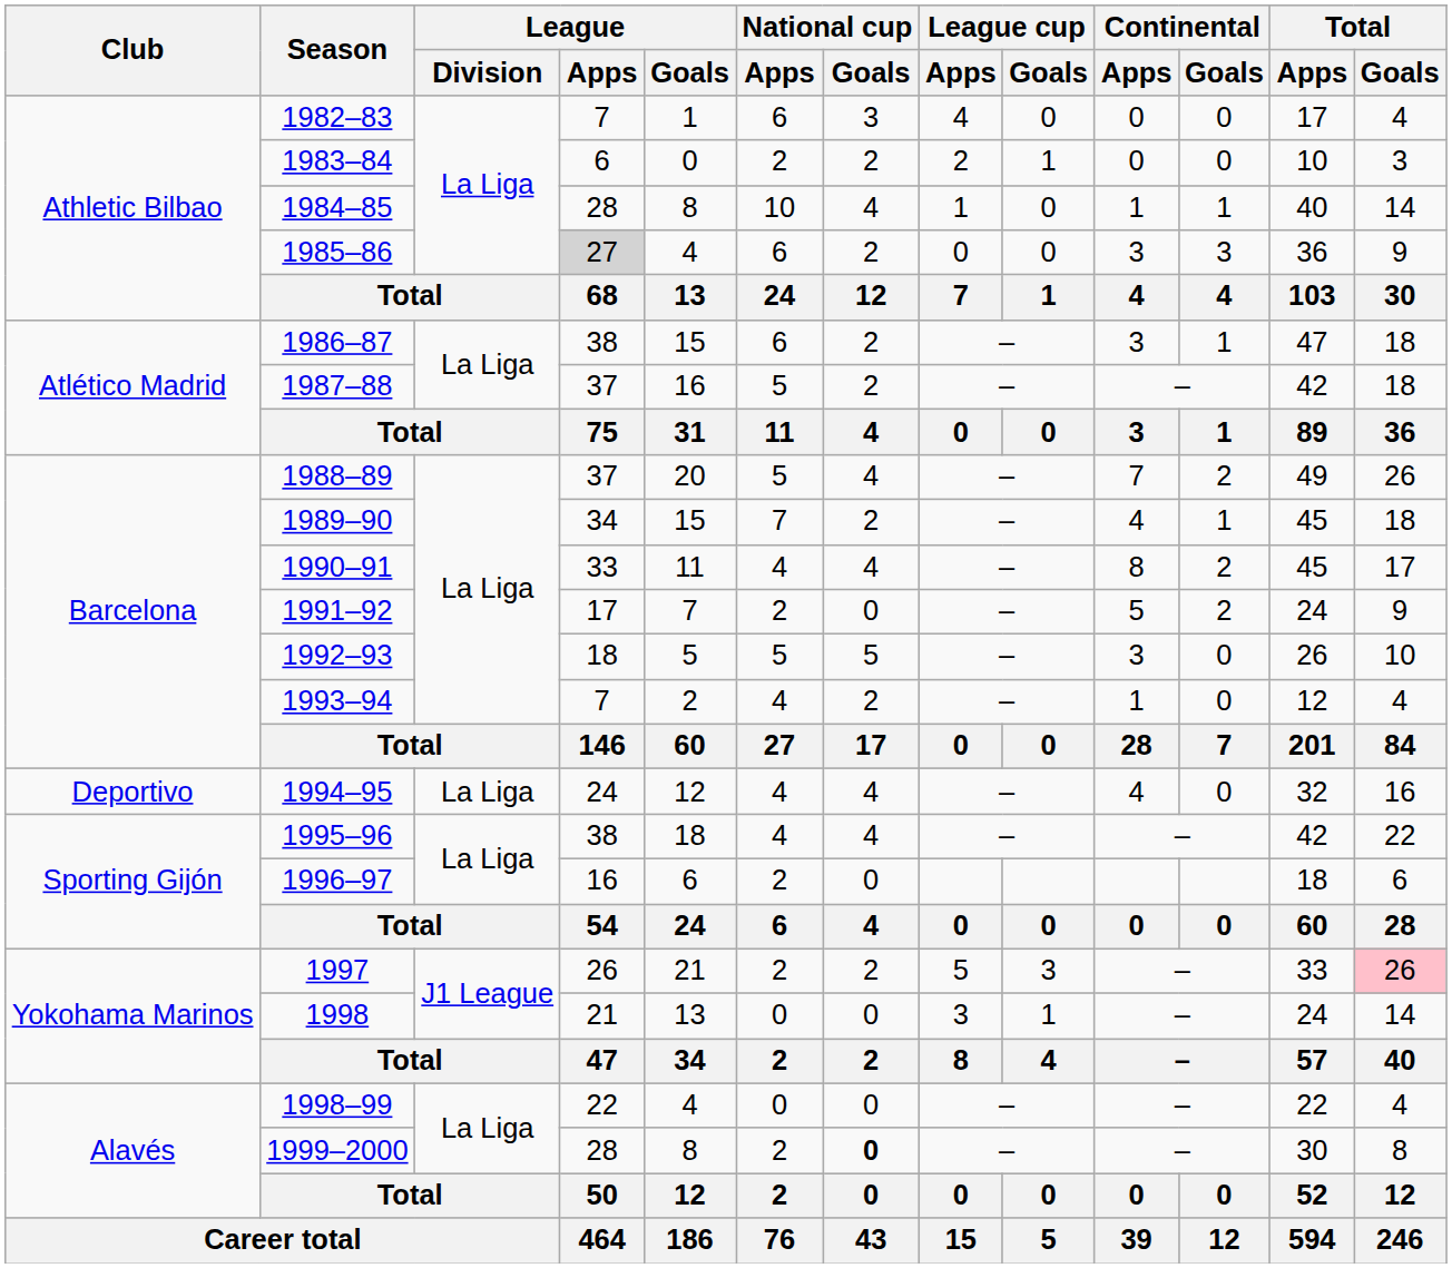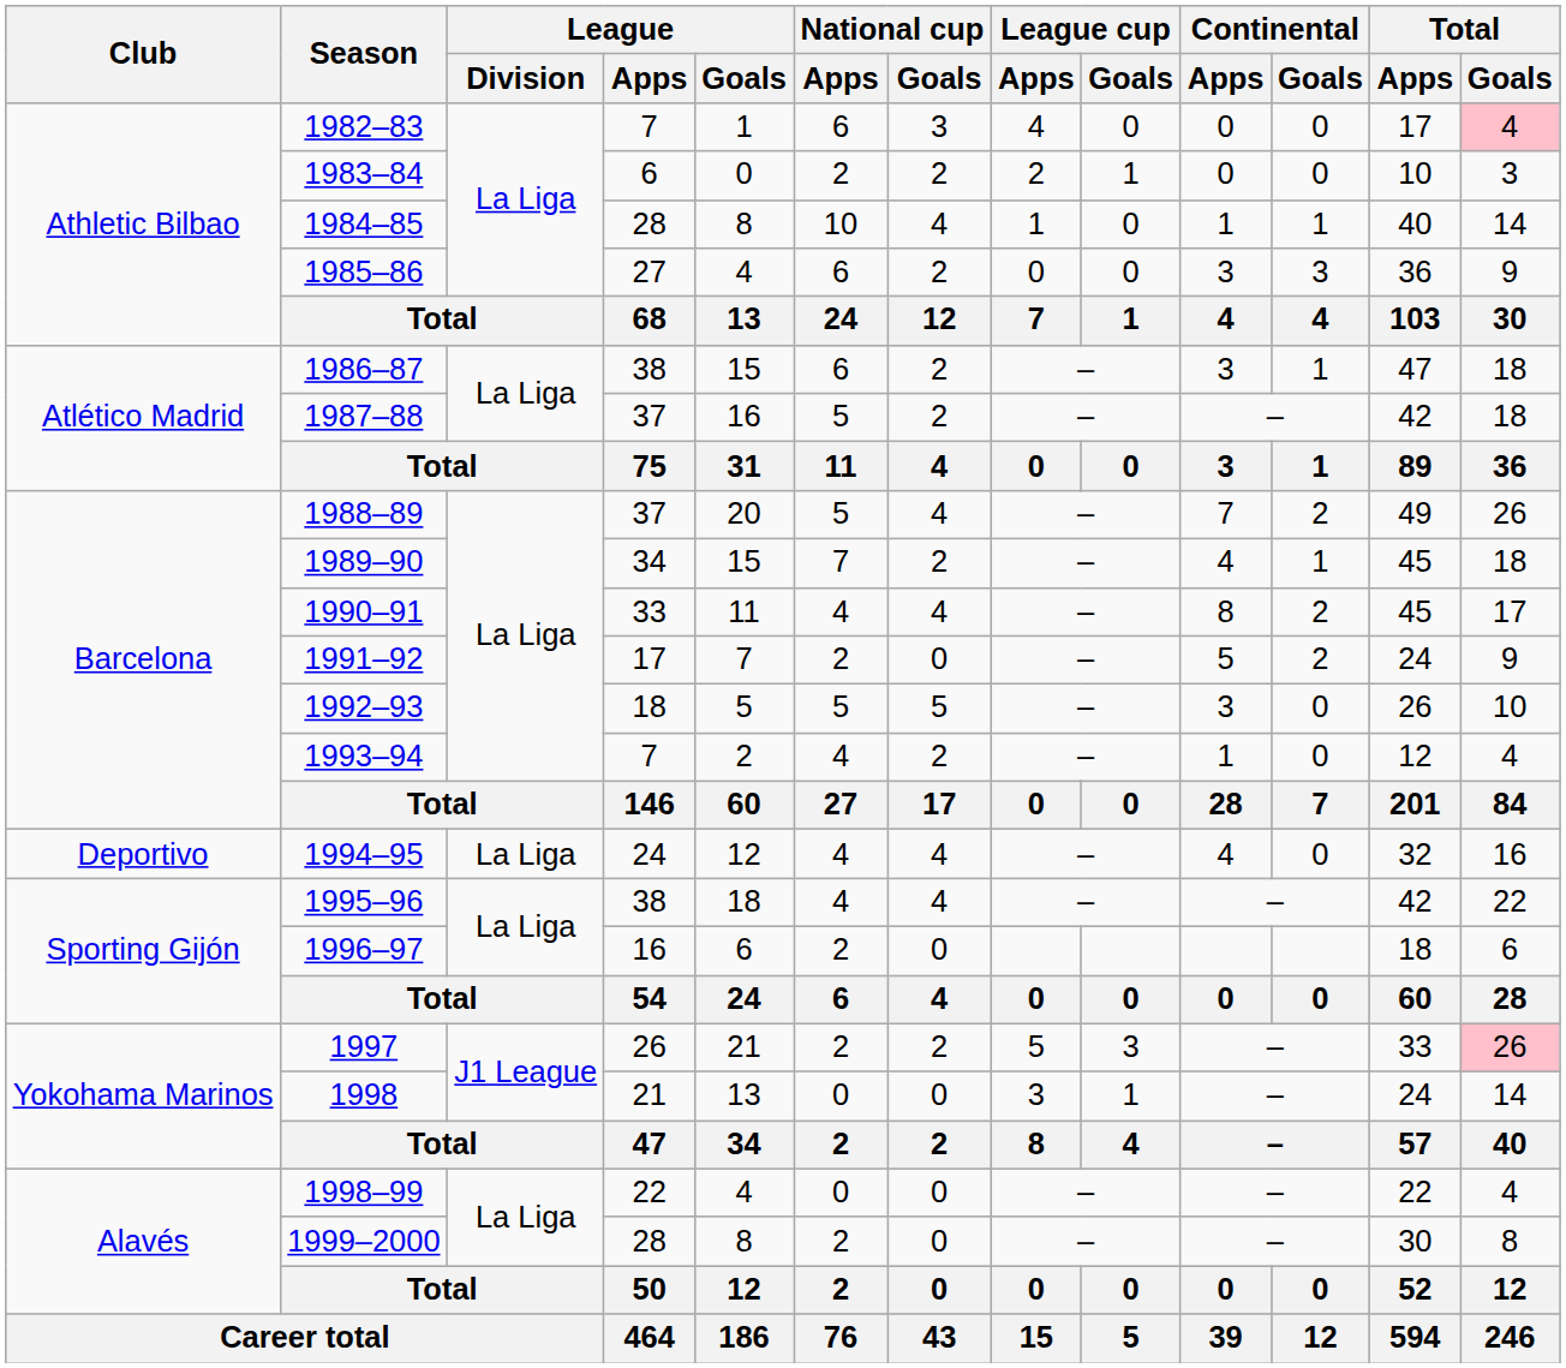1982–83 | Total / Goals: no background -> pink background
1985–86 | League / Apps: lightgrey background -> no background
1999–2000 | National cup / Goals: bold -> normal
